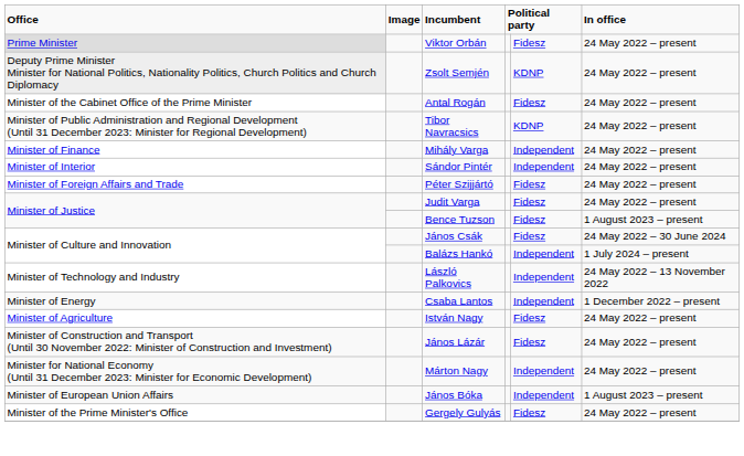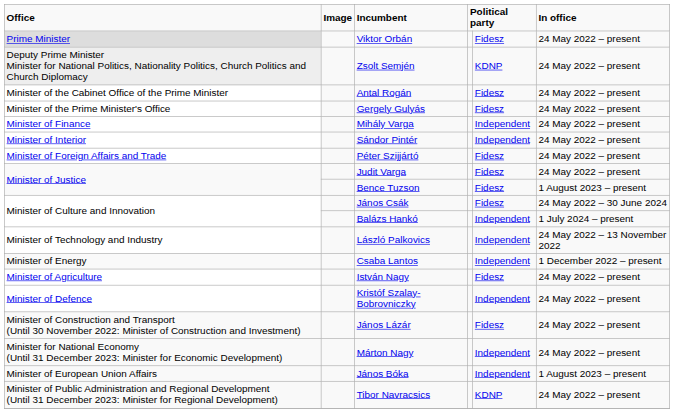rows swapped: Gergely Gulyás <-> Tibor Navracsics
+ row: Minister of Defence | Kristóf Szalay-Bobrovniczky | Independent | 24 May 2022 – present
